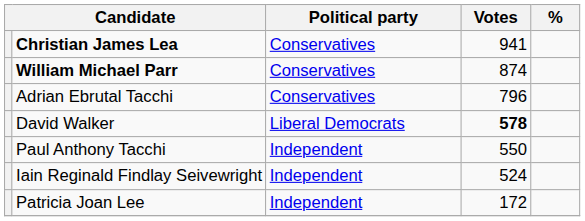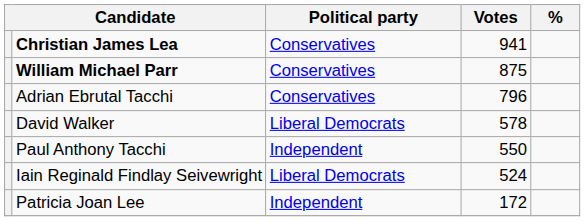William Michael Parr | Votes: 874 -> 875
David Walker | Votes: bold -> normal
Iain Reginald Findlay Seivewright | Political party: Independent -> Liberal Democrats
